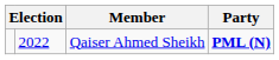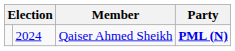Qaiser Ahmed Sheikh | column 2: 2022 -> 2024
